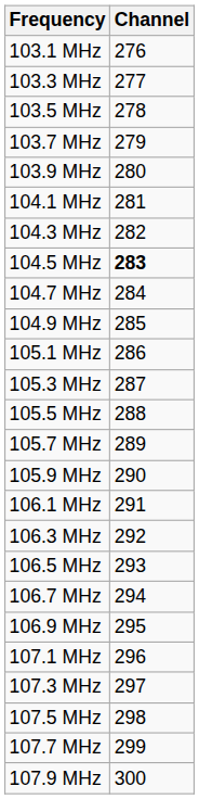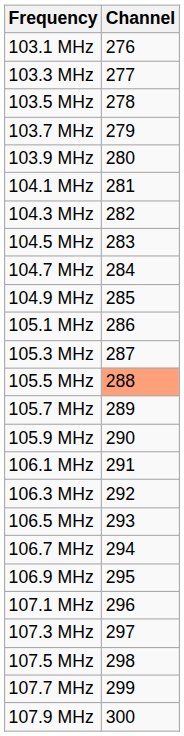104.5 MHz | Channel: bold -> normal
105.5 MHz | Channel: no background -> lightsalmon background
